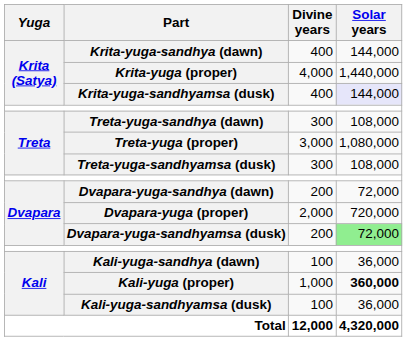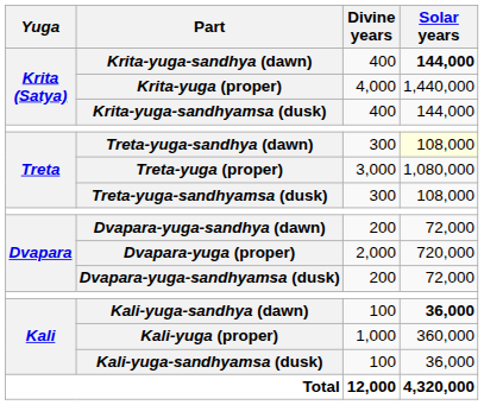Krita-yuga-sandhya (dawn) | Solar years: normal -> bold
Krita-yuga-sandhyamsa (dusk) | Solar years: lavender background -> no background
Treta-yuga-sandhya (dawn) | Solar years: no background -> lightyellow background
Dvapara-yuga-sandhyamsa (dusk) | Solar years: lightgreen background -> no background
Kali-yuga-sandhya (dawn) | Solar years: normal -> bold
Kali-yuga (proper) | Solar years: bold -> normal
